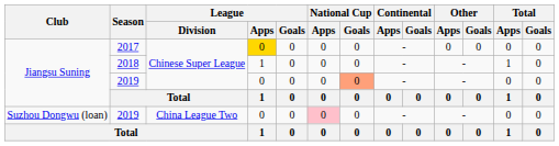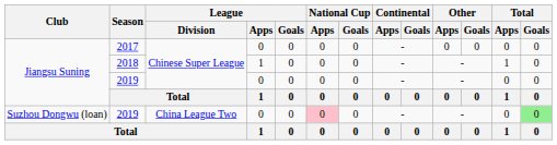2017 | League / Apps: gold background -> no background
Jiangsu Suning / 2019 | National Cup / Goals: lightsalmon background -> no background
Suzhou Dongwu (loan) / 2019 | Total / Goals: no background -> lightgreen background
